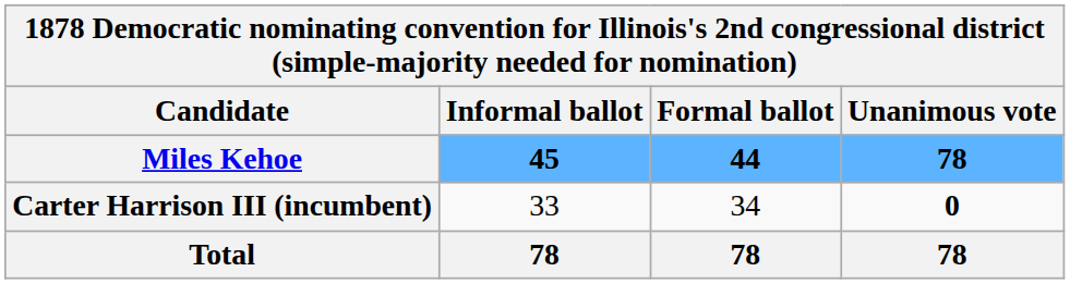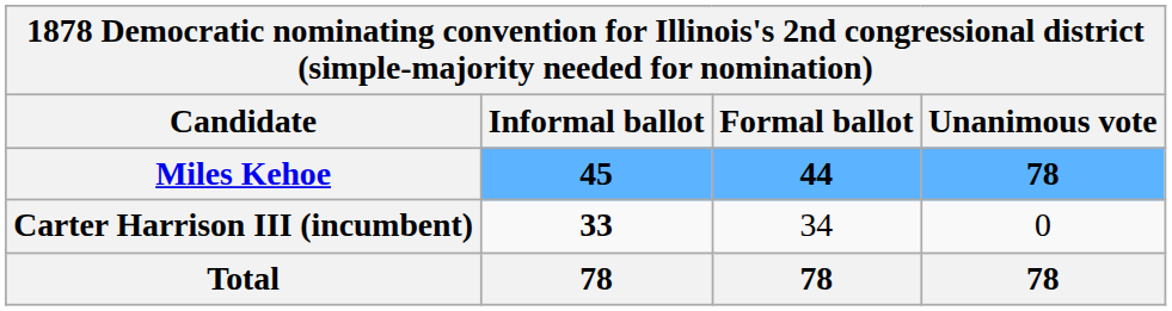Carter Harrison III (incumbent) | Informal ballot: normal -> bold
Carter Harrison III (incumbent) | Unanimous vote: bold -> normal
